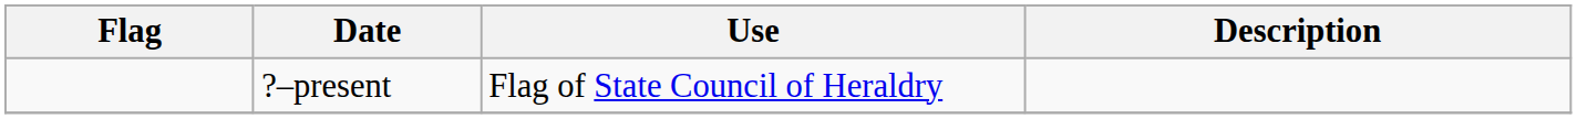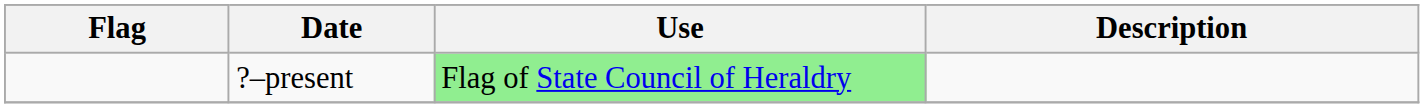?–present | Use: no background -> lightgreen background
